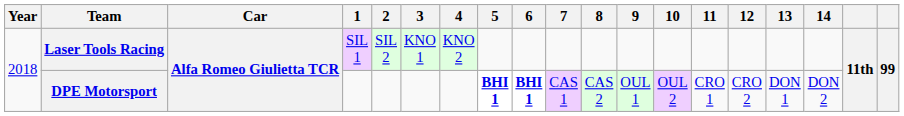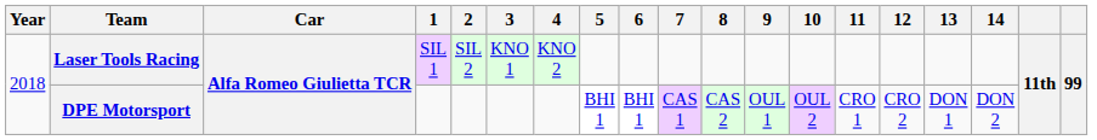DPE Motorsport | 5: bold -> normal
DPE Motorsport | 6: bold -> normal
